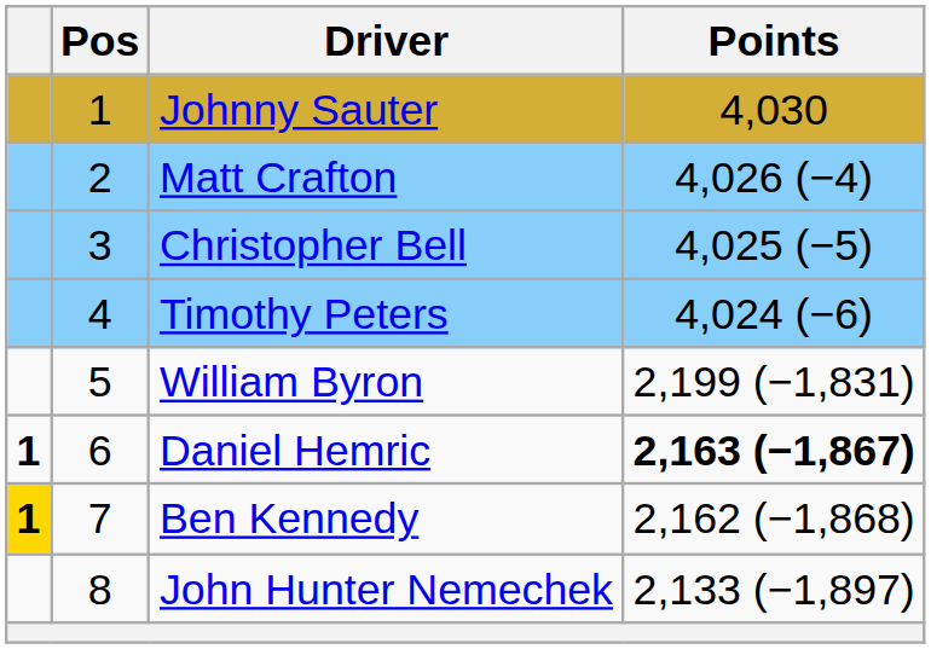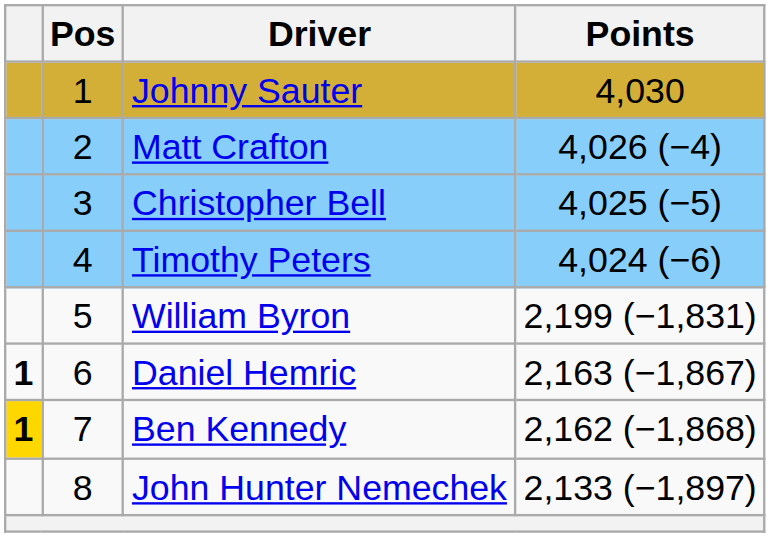Daniel Hemric | Points: bold -> normal
